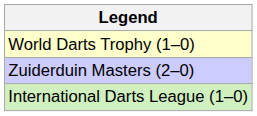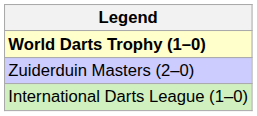row 2 | column 1: normal -> bold
